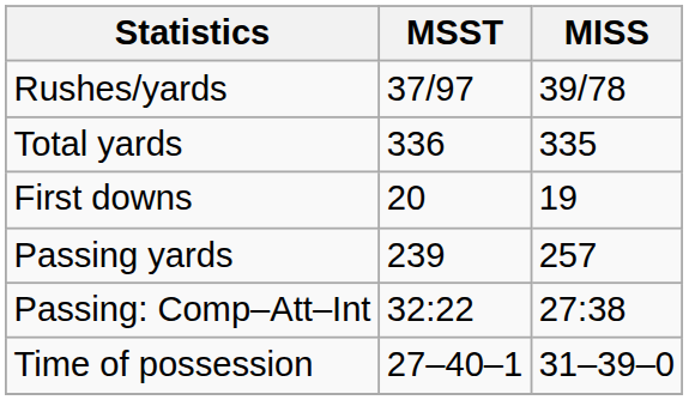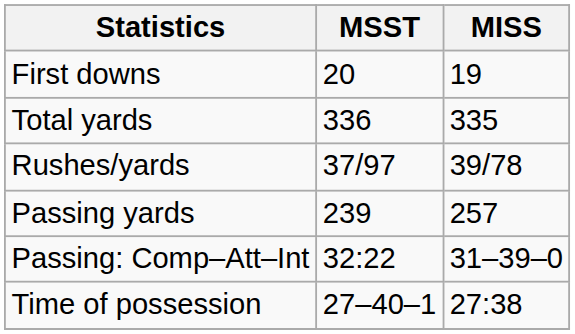rows swapped: First downs <-> Rushes/yards
Passing: Comp–Att–Int | MISS: 27:38 -> 31–39–0
Time of possession | MISS: 31–39–0 -> 27:38
